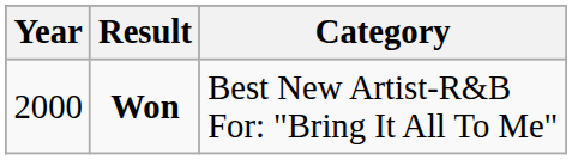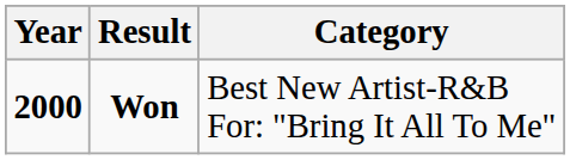row 2 | Year: normal -> bold
